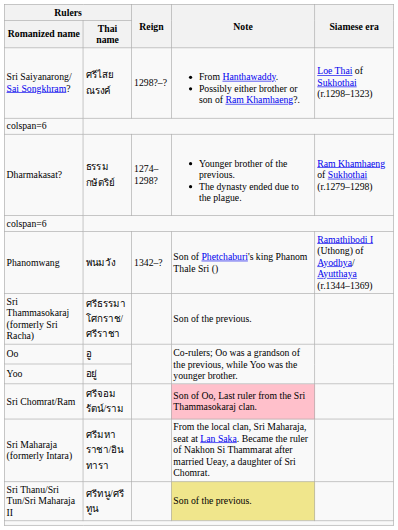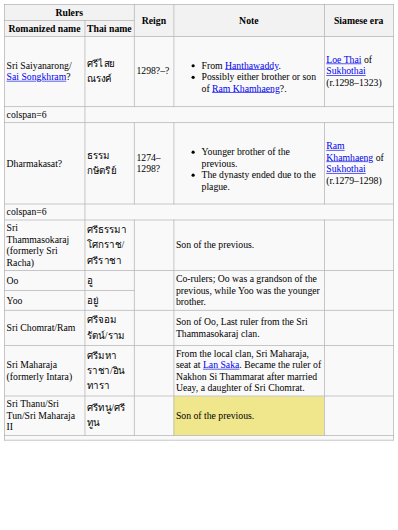- row: Phanomwang | พนมวัง | 1342–? | Son of Phetchaburi's king Phanom Thale Sri () | Ramathibodi I (Uthong) of Ayodhya/ Ayutthaya (r.1344–1369)
Sri Chomrat/Ram | Note: pink background -> no background
